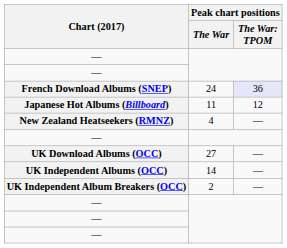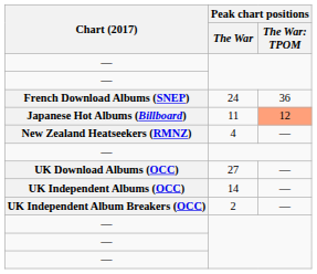French Download Albums (SNEP) | column 3: lavender background -> no background
Japanese Hot Albums (Billboard) | column 3: no background -> lightsalmon background
